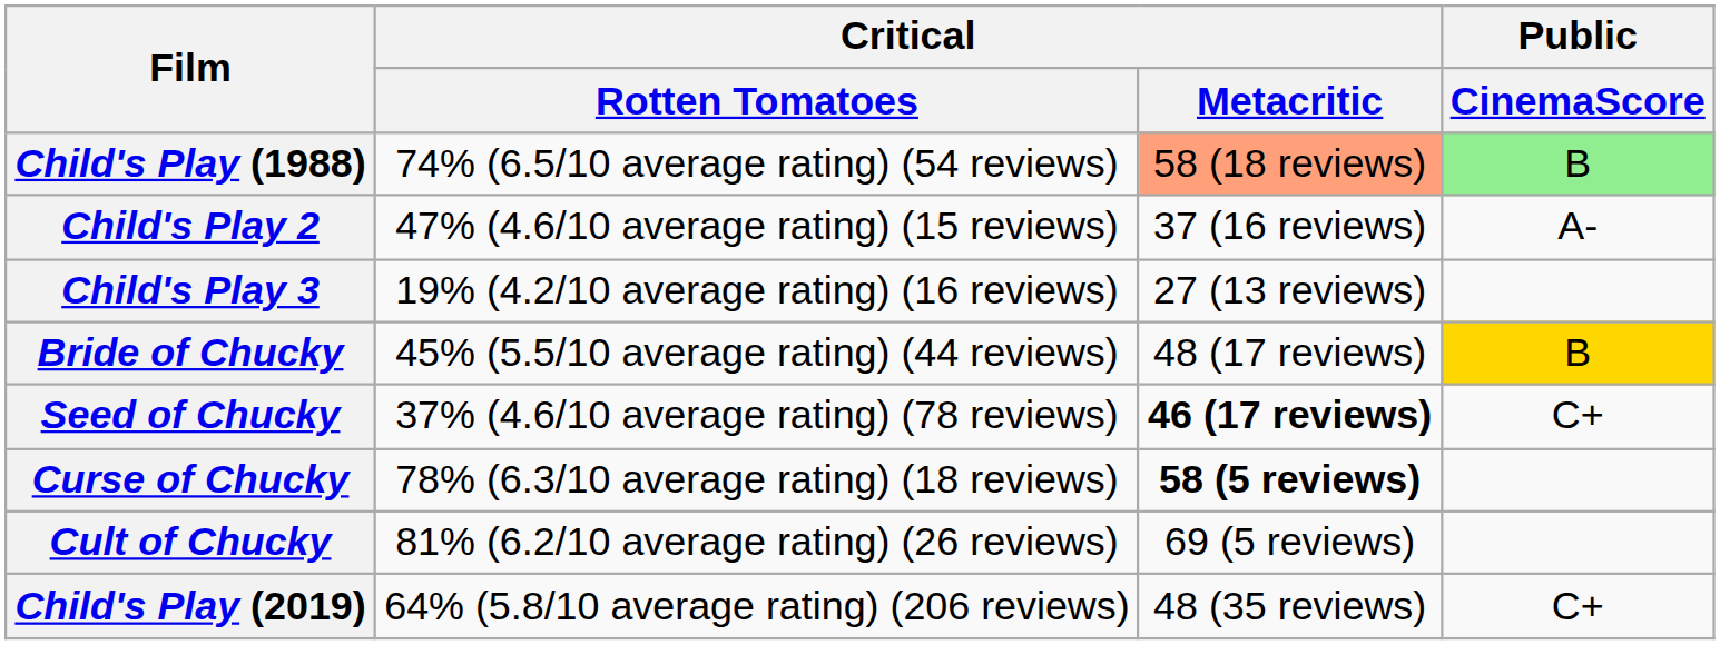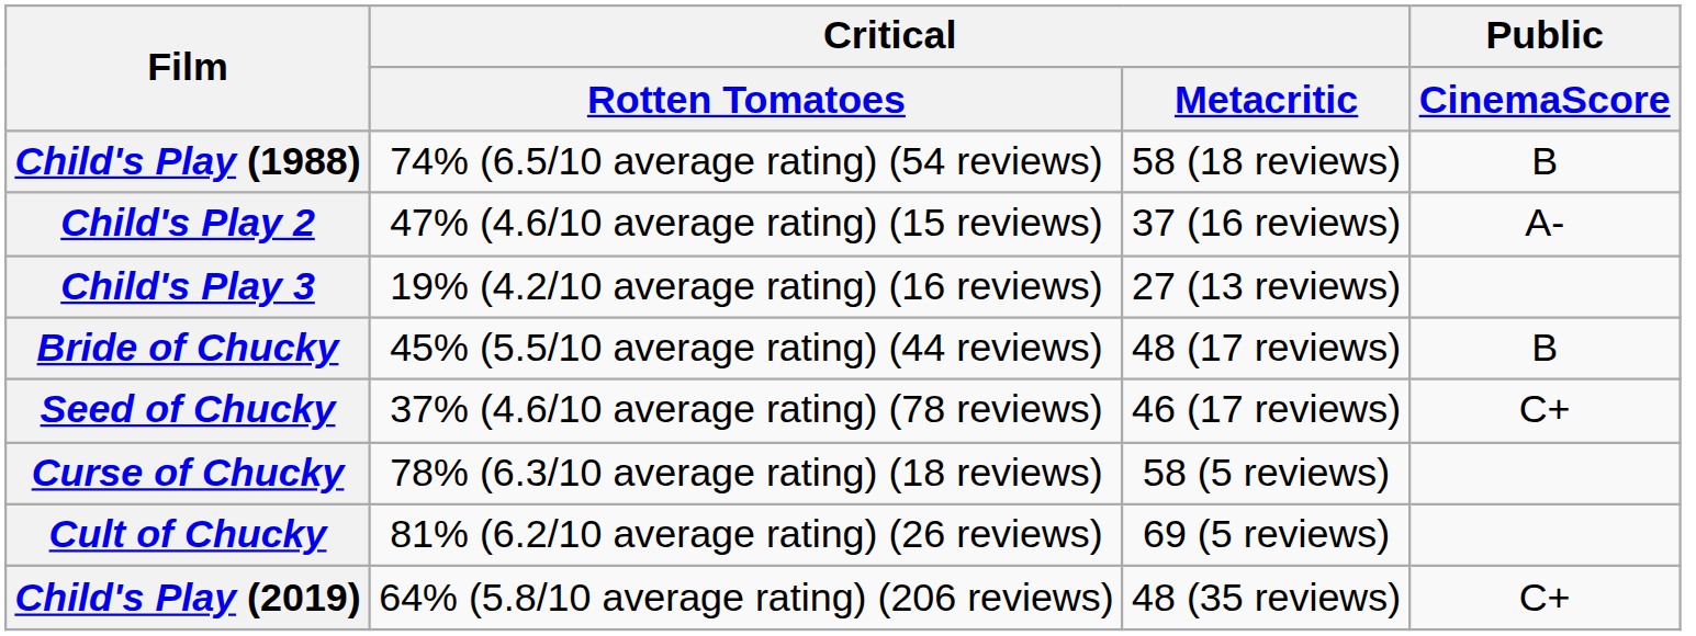row 3 | Critical / Metacritic: lightsalmon background -> no background
row 3 | Public / CinemaScore: lightgreen background -> no background
row 6 | Public / CinemaScore: gold background -> no background
row 7 | Critical / Metacritic: bold -> normal
row 8 | Critical / Metacritic: bold -> normal
